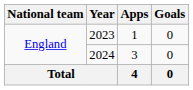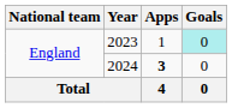2023 | Goals: no background -> paleturquoise background
2024 | Apps: normal -> bold
